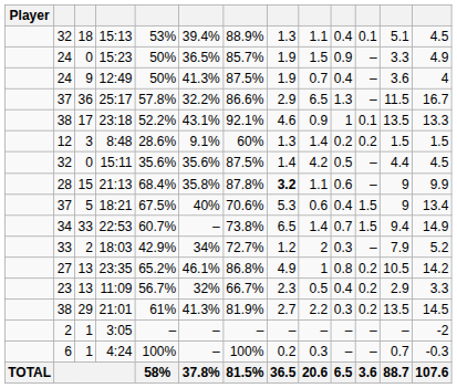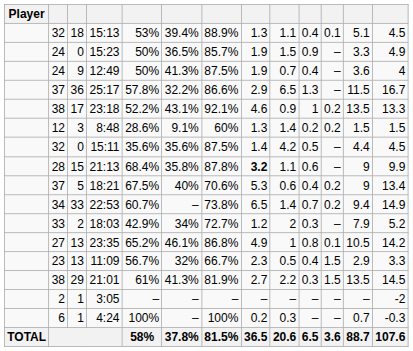23:18 | column 11: 0.1 -> 0.2
18:21 | column 11: 1.5 -> 0.2
22:53 | column 11: 1.5 -> 0.2
23:35 | column 11: 0.2 -> 0.1
11:09 | column 11: 0.2 -> 1.5
21:01 | column 11: 0.2 -> 1.5
